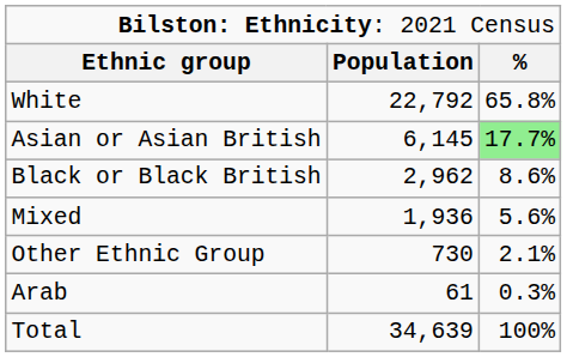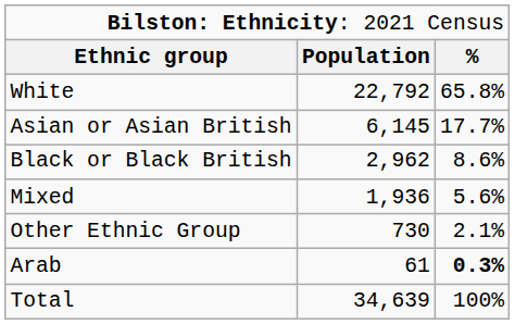Asian or Asian British | column 3: lightgreen background -> no background
Arab | column 3: normal -> bold
